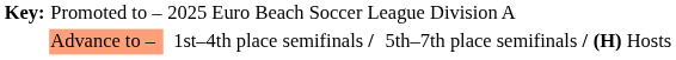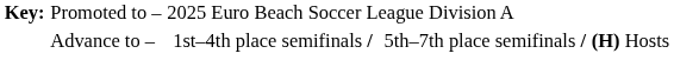Key: / Advance to – | column 2: lightsalmon background -> no background
